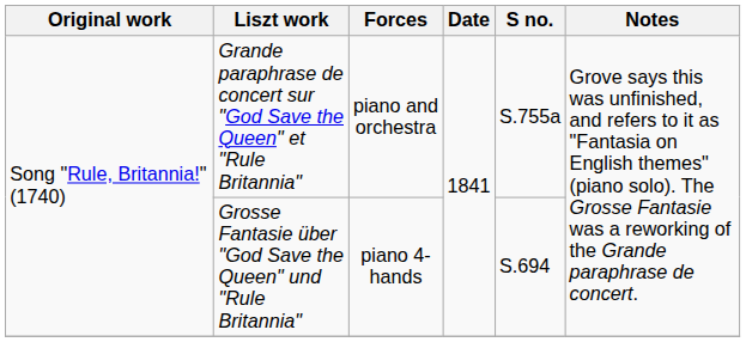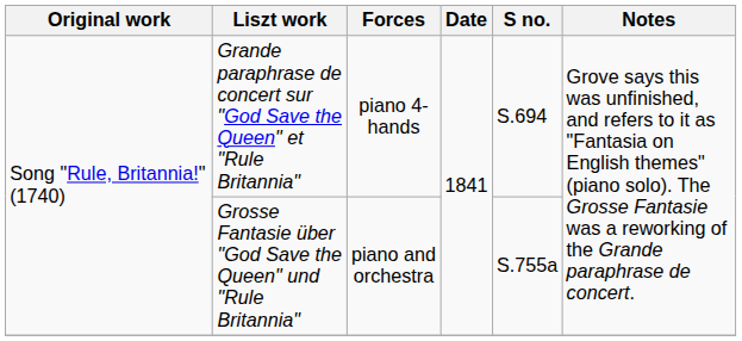row 2 | Forces: piano and orchestra -> piano 4-hands
row 2 | S no.: S.755a -> S.694
row 3 | Forces: piano 4-hands -> piano and orchestra
row 3 | S no.: S.694 -> S.755a
